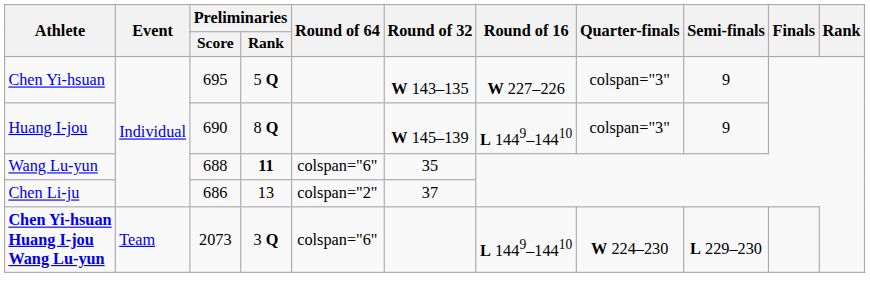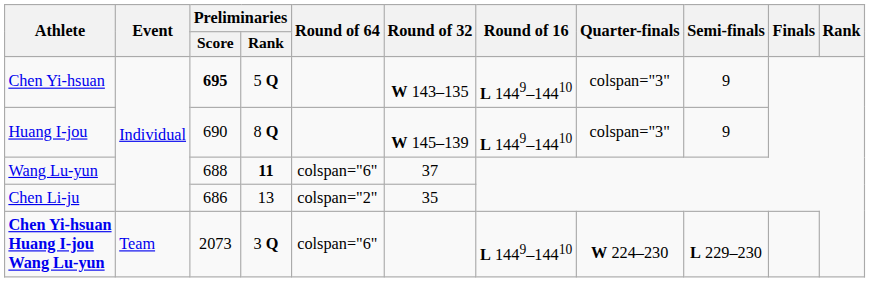Chen Yi-hsuan | Preliminaries / Score: normal -> bold
Chen Yi-hsuan | Round of 16: W 227–226 -> L 1449–14410
Wang Lu-yun | Round of 32: 35 -> 37
Chen Li-ju | Round of 32: 37 -> 35
